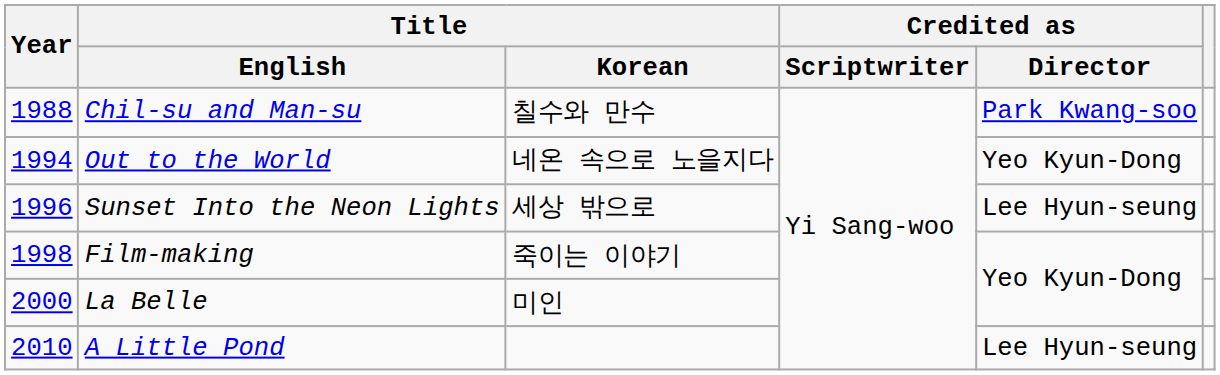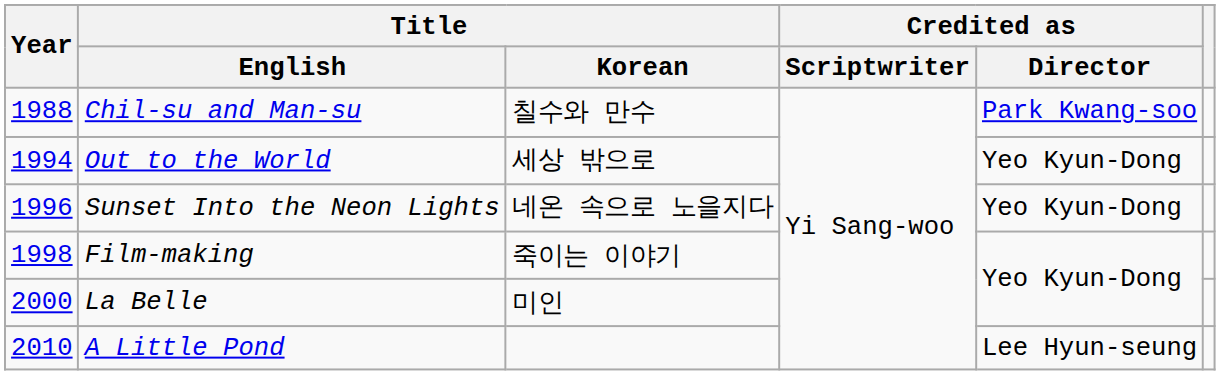Out to the World | Title / Korean: 네온 속으로 노을지다 -> 세상 밖으로
Sunset Into the Neon Lights | Title / Korean: 세상 밖으로 -> 네온 속으로 노을지다
Sunset Into the Neon Lights | Credited as / Director: Lee Hyun-seung -> Yeo Kyun-Dong
